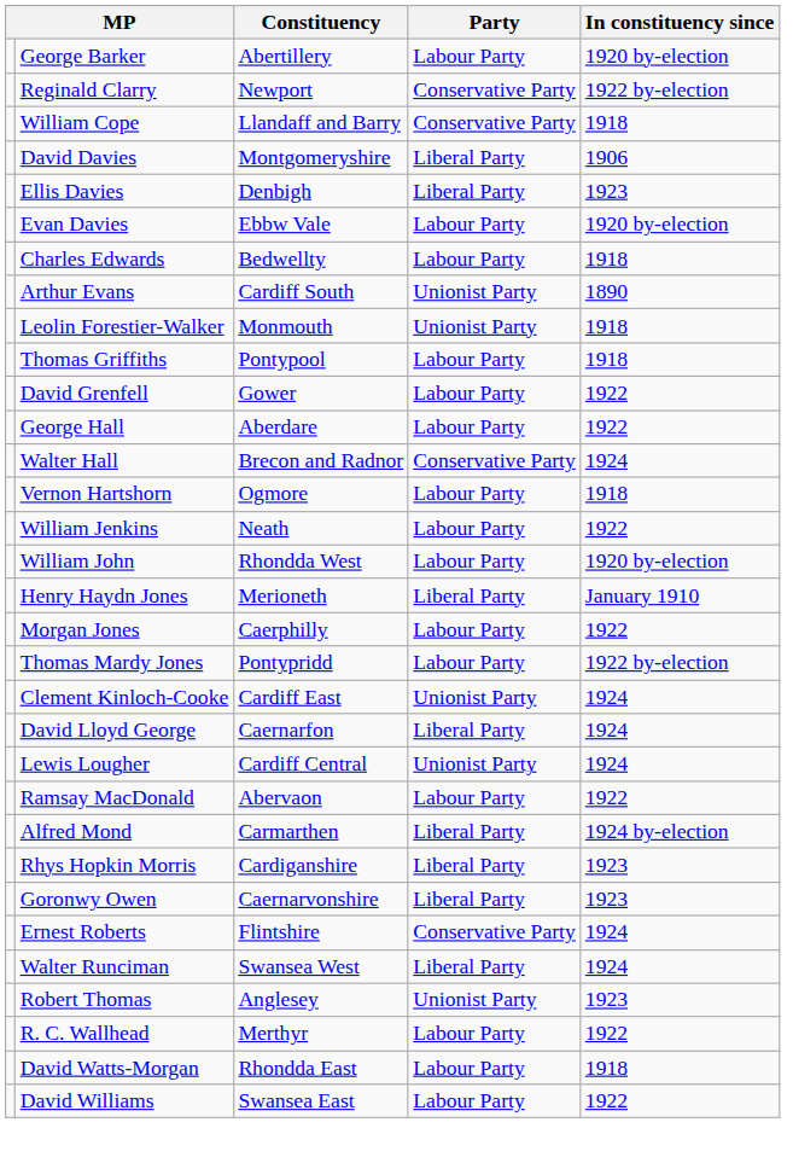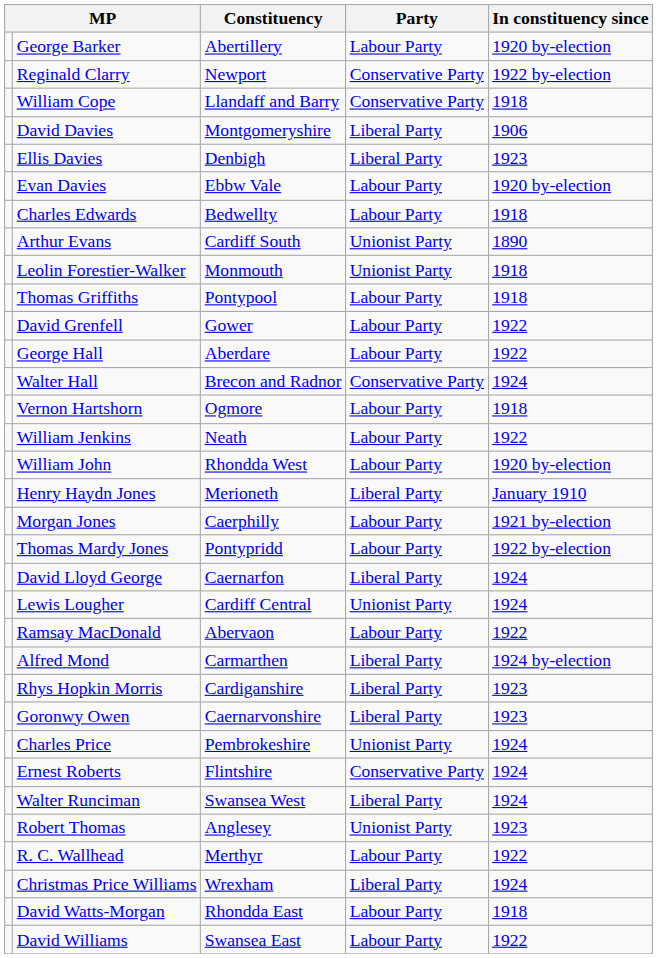Morgan Jones | In constituency since: 1922 -> 1921 by-election
- row: Clement Kinloch-Cooke | Cardiff East | Unionist Party | 1924
+ row: Charles Price | Pembrokeshire | Unionist Party | 1924
+ row: Christmas Price Williams | Wrexham | Liberal Party | 1924
